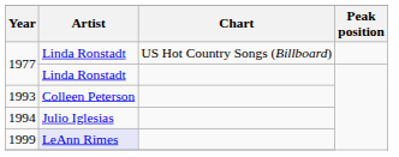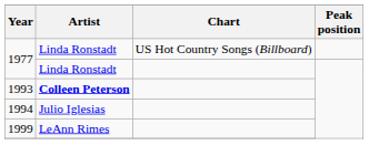1993 | Artist: normal -> bold
1999 | Artist: lavender background -> no background
